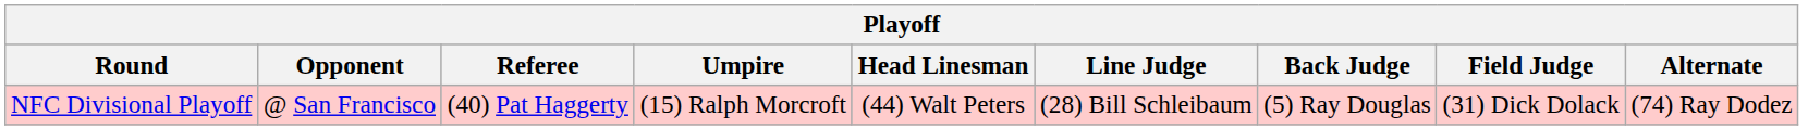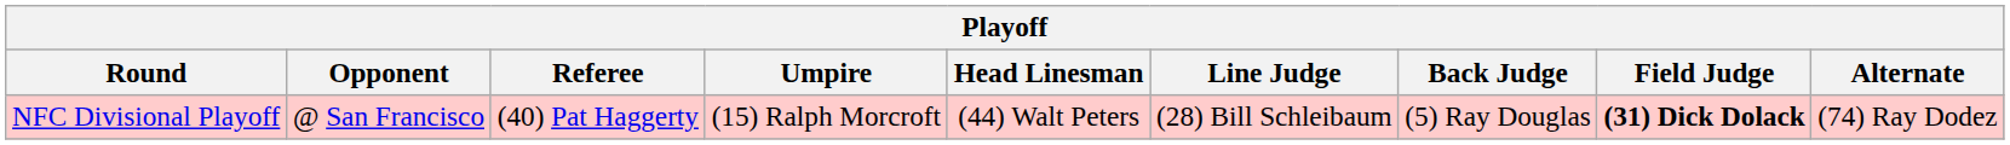NFC Divisional Playoff | Field Judge: normal -> bold
